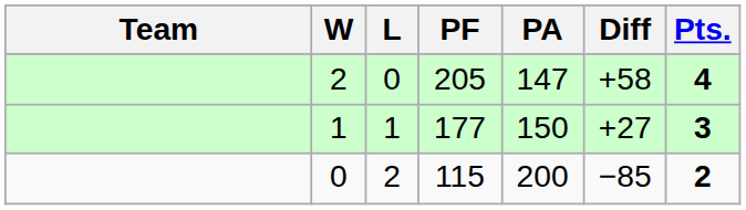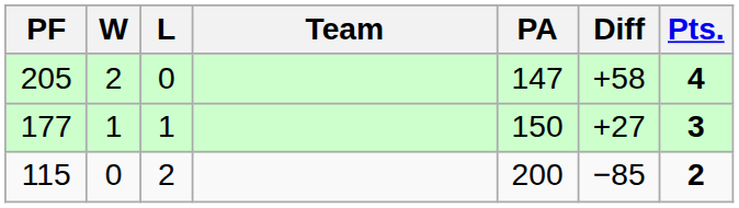columns swapped: Team <-> PF
